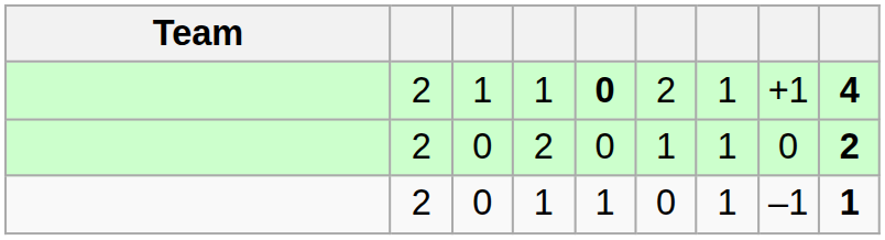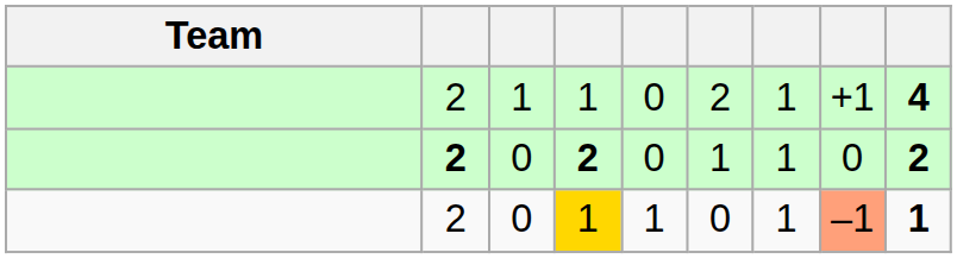row 2 | column 5: bold -> normal
row 3 | column 2: normal -> bold
row 3 | column 4: normal -> bold
row 4 | column 4: no background -> gold background
row 4 | column 8: no background -> lightsalmon background
